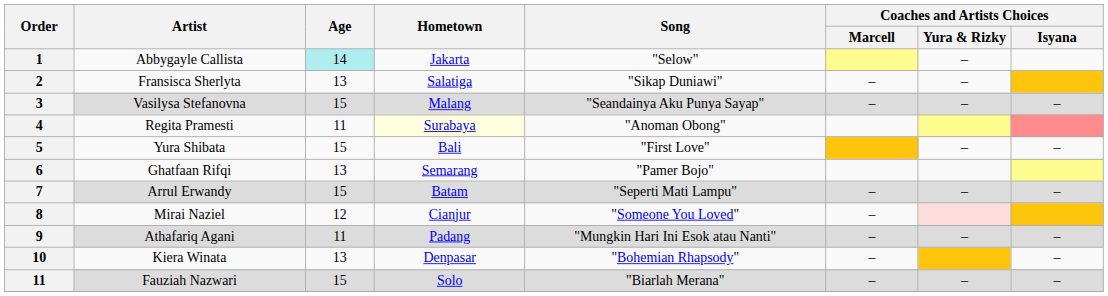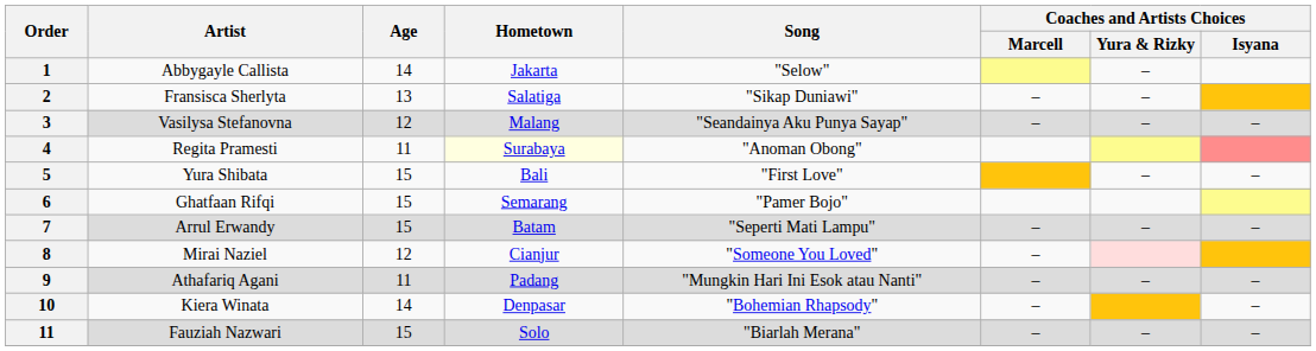Abbygayle Callista | Age: paleturquoise background -> no background
Vasilysa Stefanovna | Age: 15 -> 12
Ghatfaan Rifqi | Age: 13 -> 15
Kiera Winata | Age: 13 -> 14
